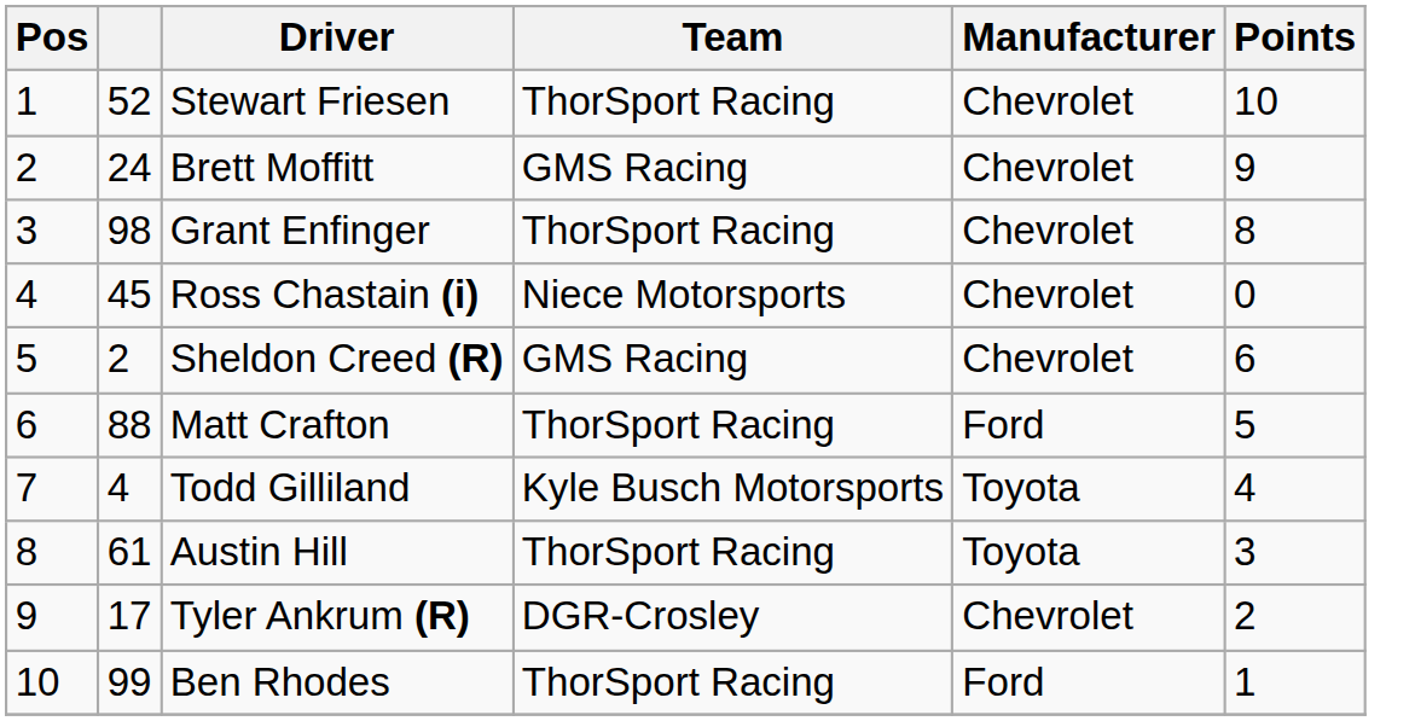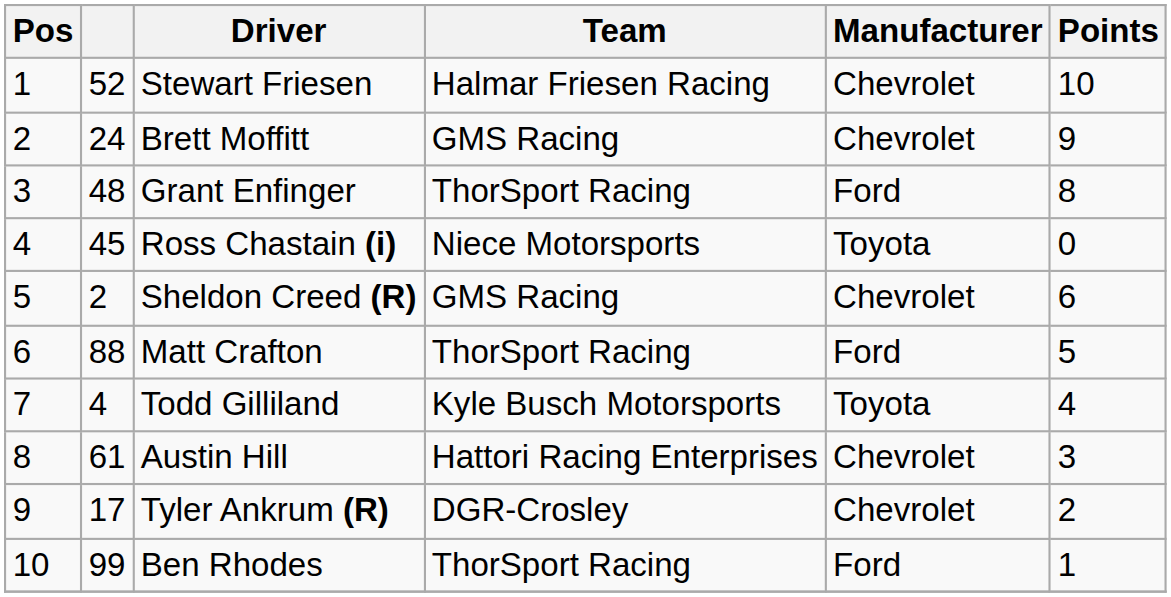Stewart Friesen | Team: ThorSport Racing -> Halmar Friesen Racing
Grant Enfinger | column 2: 98 -> 48
Grant Enfinger | Manufacturer: Chevrolet -> Ford
Ross Chastain (i) | Manufacturer: Chevrolet -> Toyota
Austin Hill | Team: ThorSport Racing -> Hattori Racing Enterprises
Austin Hill | Manufacturer: Toyota -> Chevrolet
